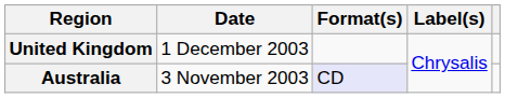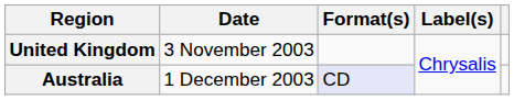United Kingdom | Date: 1 December 2003 -> 3 November 2003
Australia | Date: 3 November 2003 -> 1 December 2003
